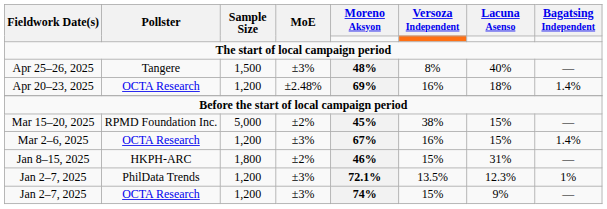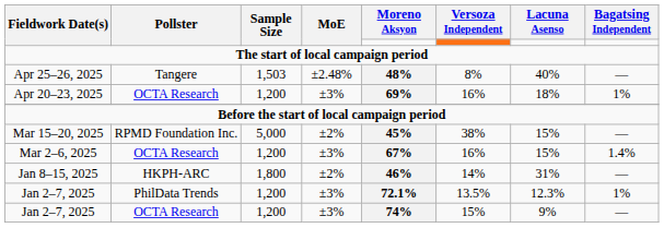Apr 25–26, 2025 | Sample Size: 1,500 -> 1,503
Apr 25–26, 2025 | MoE: ±3% -> ±2.48%
Apr 20–23, 2025 | MoE: ±2.48% -> ±3%
Apr 20–23, 2025 | Bagatsing Independent: 1.4% -> 1%
Jan 8–15, 2025 | Versoza Independent: 15% -> 14%
